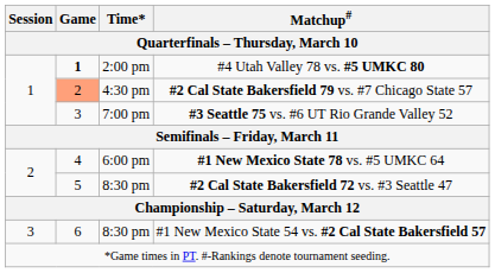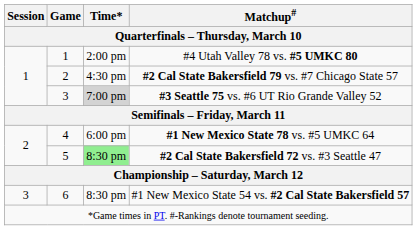#4 Utah Valley 78 vs. #5 UMKC 80 | Game: bold -> normal
#2 Cal State Bakersfield 79 vs. #7 Chicago State 57 | Game: lightsalmon background -> no background
#3 Seattle 75 vs. #6 UT Rio Grande Valley 52 | Time*: no background -> lightgrey background
#2 Cal State Bakersfield 72 vs. #3 Seattle 47 | Time*: no background -> lightgreen background
